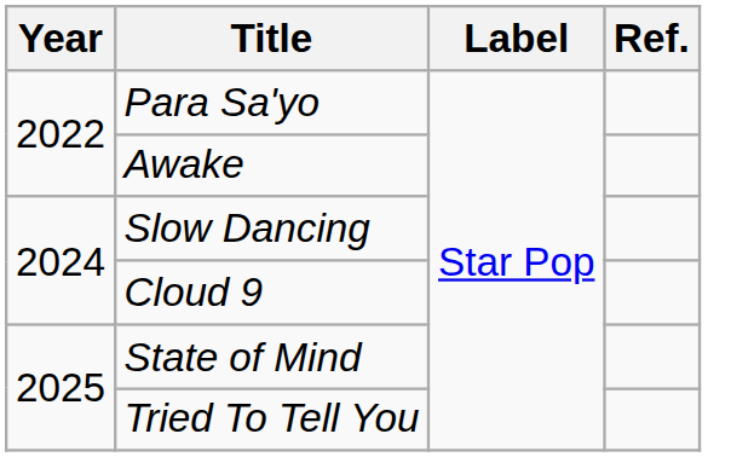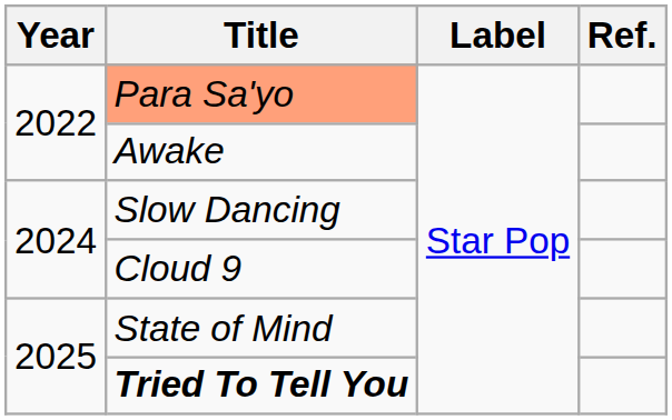Para Sa'yo | Title: no background -> lightsalmon background
Tried To Tell You | Title: normal -> bold
